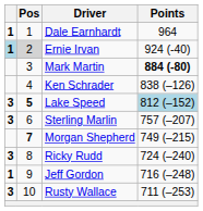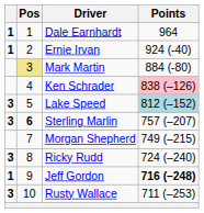Ernie Irvan | column 1: lightblue background -> no background
Ernie Irvan | Pos: lightgrey background -> no background
Mark Martin | Pos: no background -> khaki background
Mark Martin | Points: bold -> normal
Ken Schrader | Points: no background -> pink background
Lake Speed | Pos: bold -> normal
Sterling Marlin | Pos: normal -> bold
Morgan Shepherd | Pos: bold -> normal
Jeff Gordon | Points: normal -> bold
